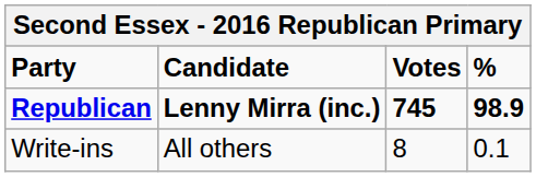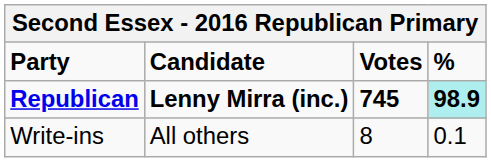Republican | %: no background -> paleturquoise background
